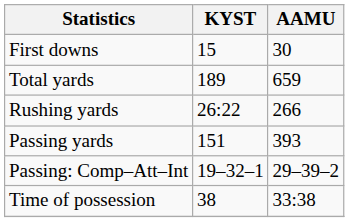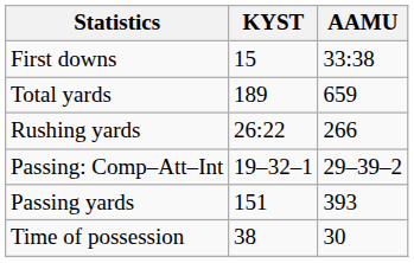First downs | AAMU: 30 -> 33:38
rows swapped: Passing yards <-> Passing: Comp–Att–Int
Time of possession | AAMU: 33:38 -> 30
